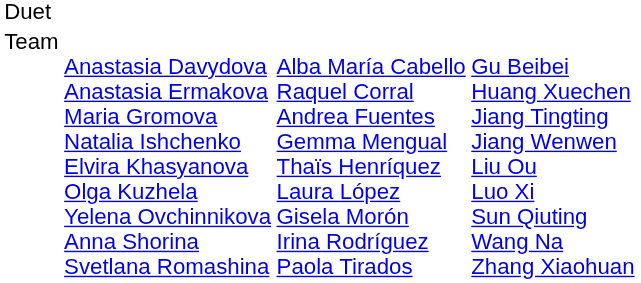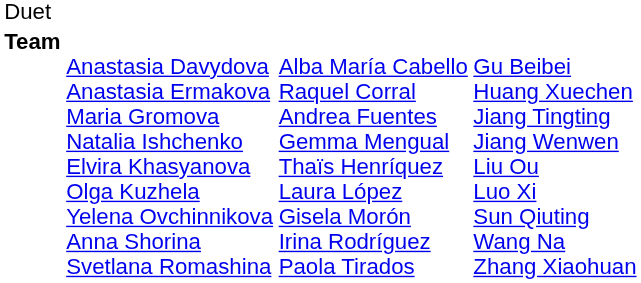Team | column 1: normal -> bold
